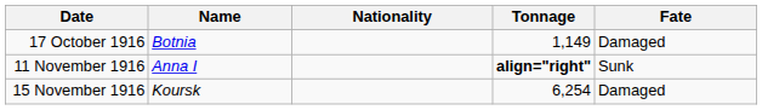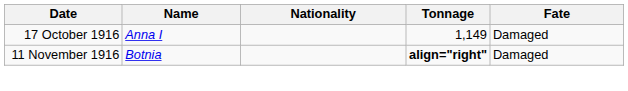17 October 1916 | Name: Botnia -> Anna I
11 November 1916 | Name: Anna I -> Botnia
11 November 1916 | Fate: Sunk -> Damaged
- row: 15 November 1916 | Koursk | 6,254 | Damaged
